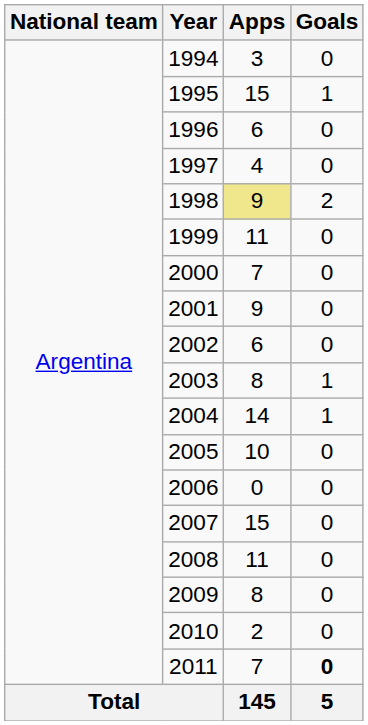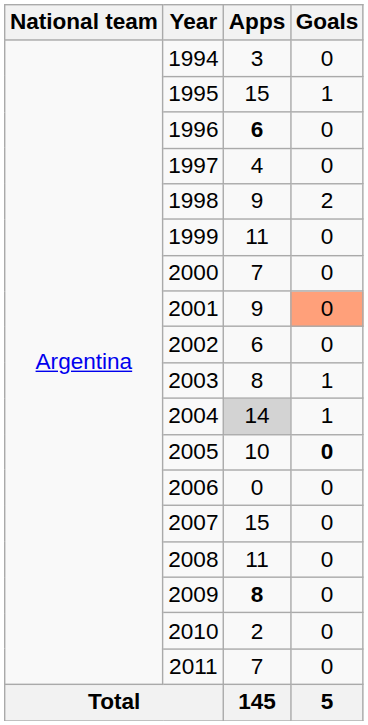1996 | Apps: normal -> bold
1998 | Apps: khaki background -> no background
2001 | Goals: no background -> lightsalmon background
2004 | Apps: no background -> lightgrey background
2005 | Goals: normal -> bold
2009 | Apps: normal -> bold
2011 | Goals: bold -> normal
